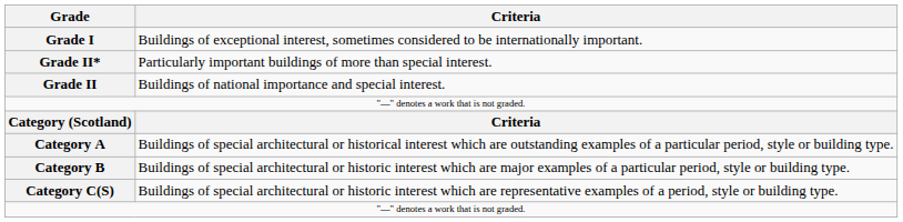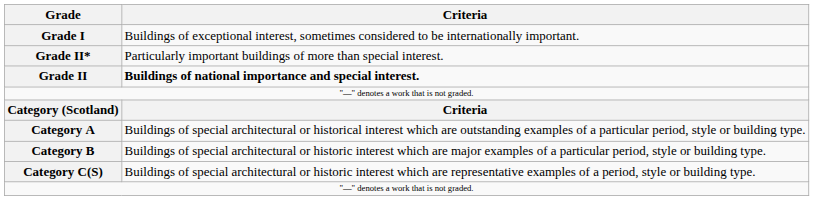Grade II | Criteria: normal -> bold
